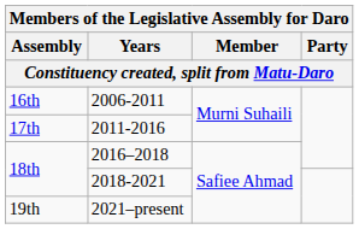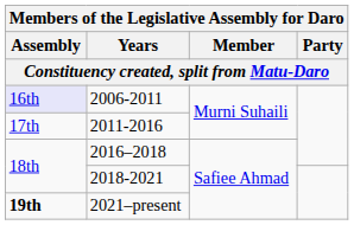2006-2011 | Assembly: no background -> lavender background
2021–present | Assembly: normal -> bold
